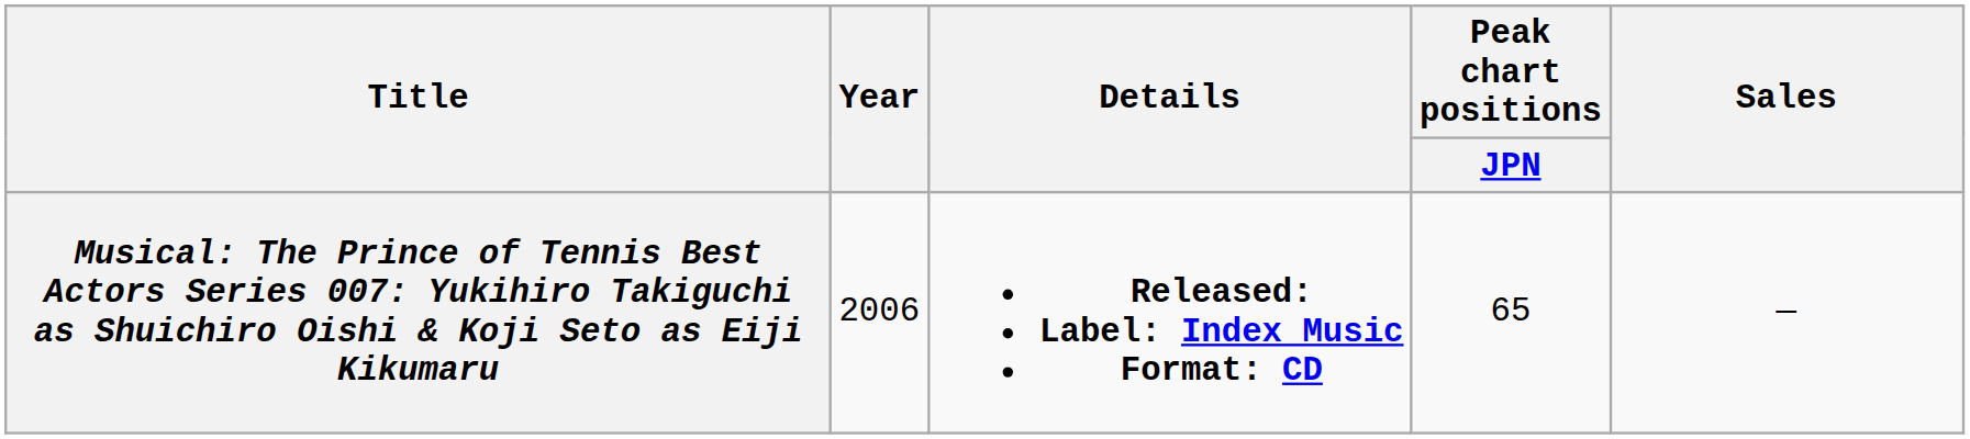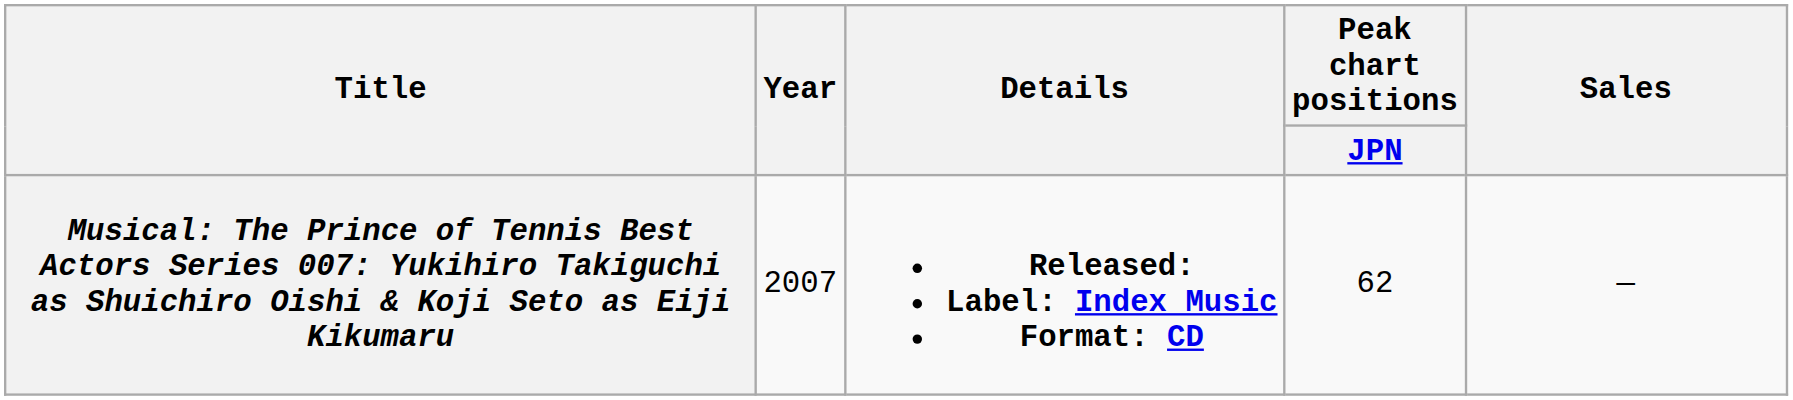row 3 | Year: 2006 -> 2007
row 3 | Peak chart positions / JPN: 65 -> 62
